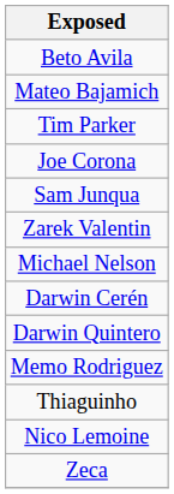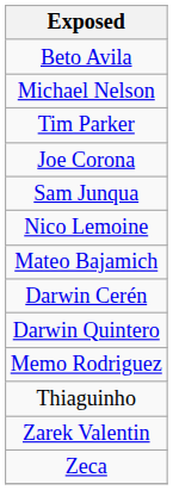row 3 | column 1: Mateo Bajamich -> Michael Nelson
row 7 | column 1: Zarek Valentin -> Nico Lemoine
row 8 | column 1: Michael Nelson -> Mateo Bajamich
row 13 | column 1: Nico Lemoine -> Zarek Valentin
